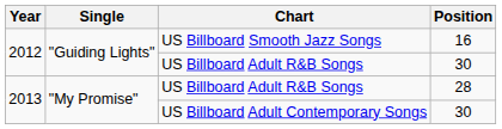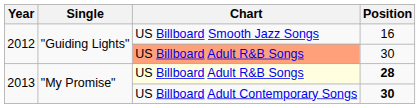US Billboard Adult R&B Songs / 30 | Chart: no background -> lightsalmon background
US Billboard Adult R&B Songs / 28 | Chart: no background -> lightyellow background
US Billboard Adult R&B Songs / 28 | Position: normal -> bold
US Billboard Adult Contemporary Songs | Position: normal -> bold
